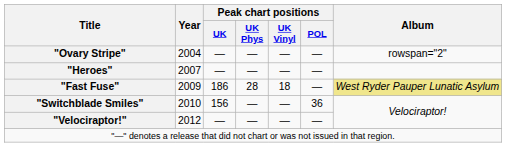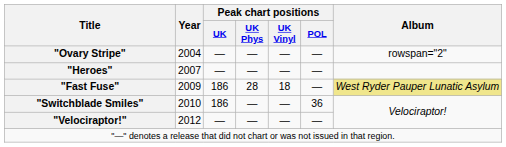"Switchblade Smiles" | Peak chart positions / UK: 156 -> 186
